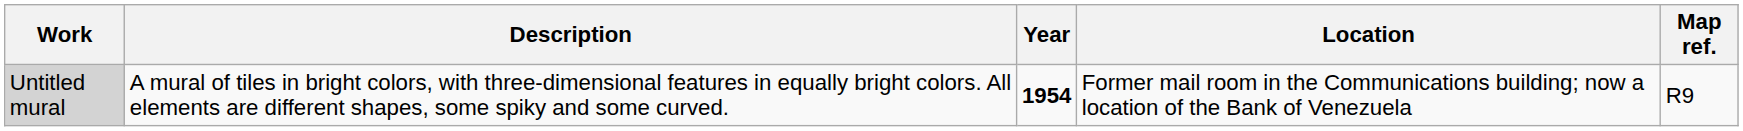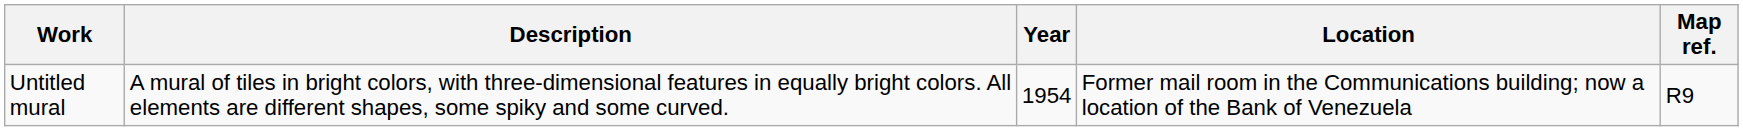row 2 | Work: lightgrey background -> no background
row 2 | Year: bold -> normal
